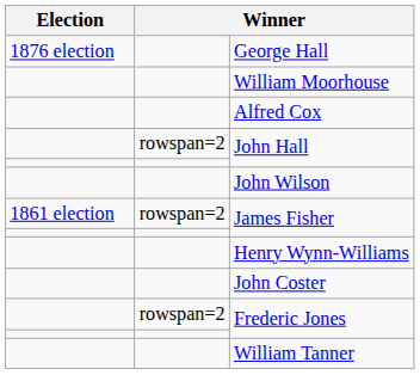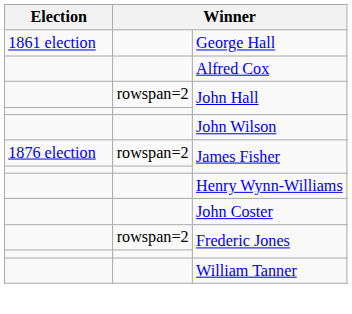George Hall | Election: 1876 election -> 1861 election
- row: William Moorhouse
rowspan=2 / James Fisher | Election: 1861 election -> 1876 election
